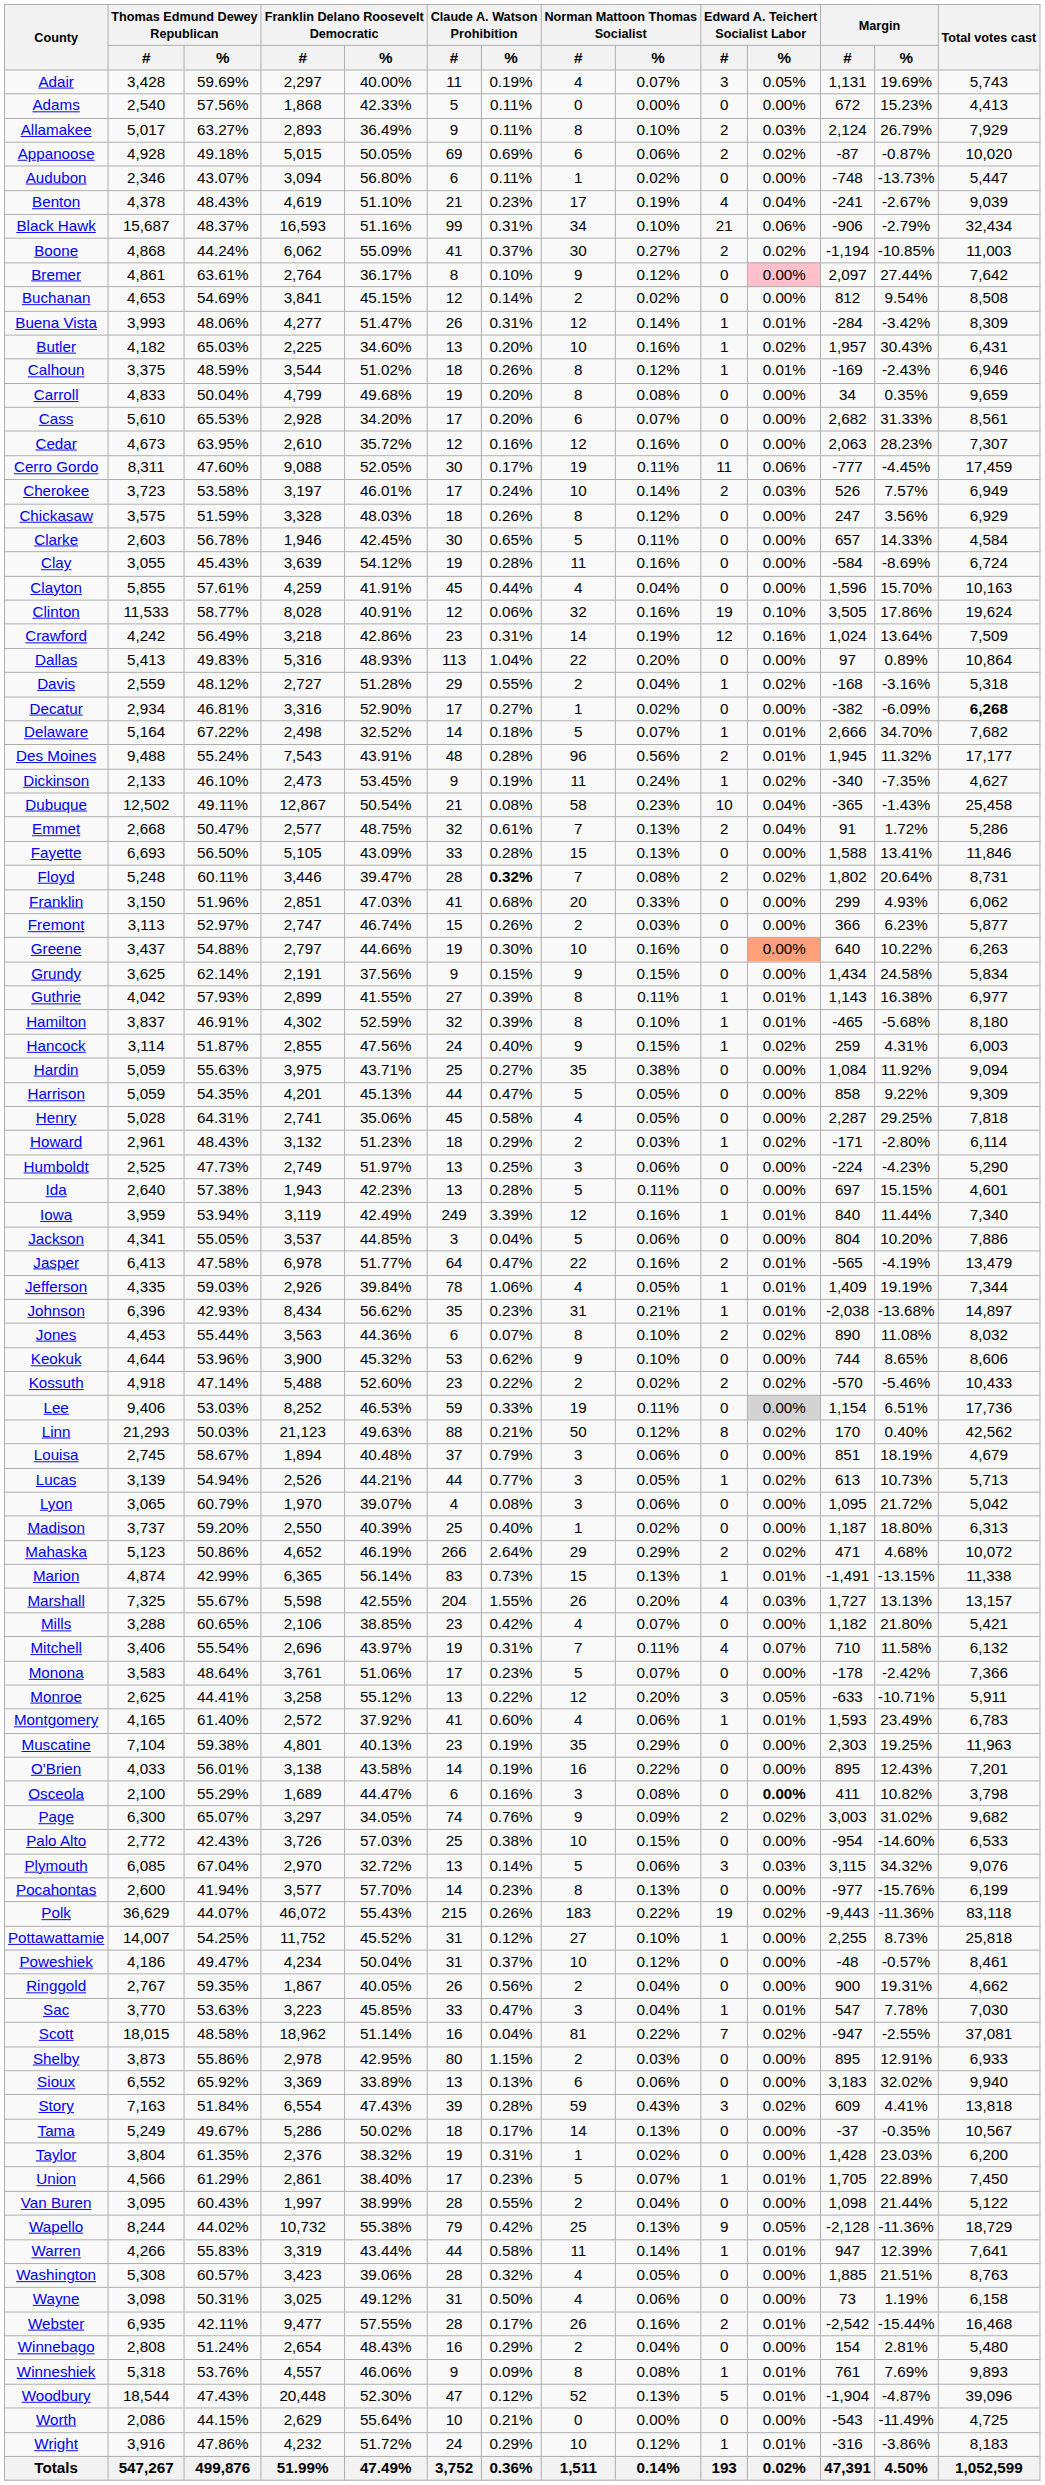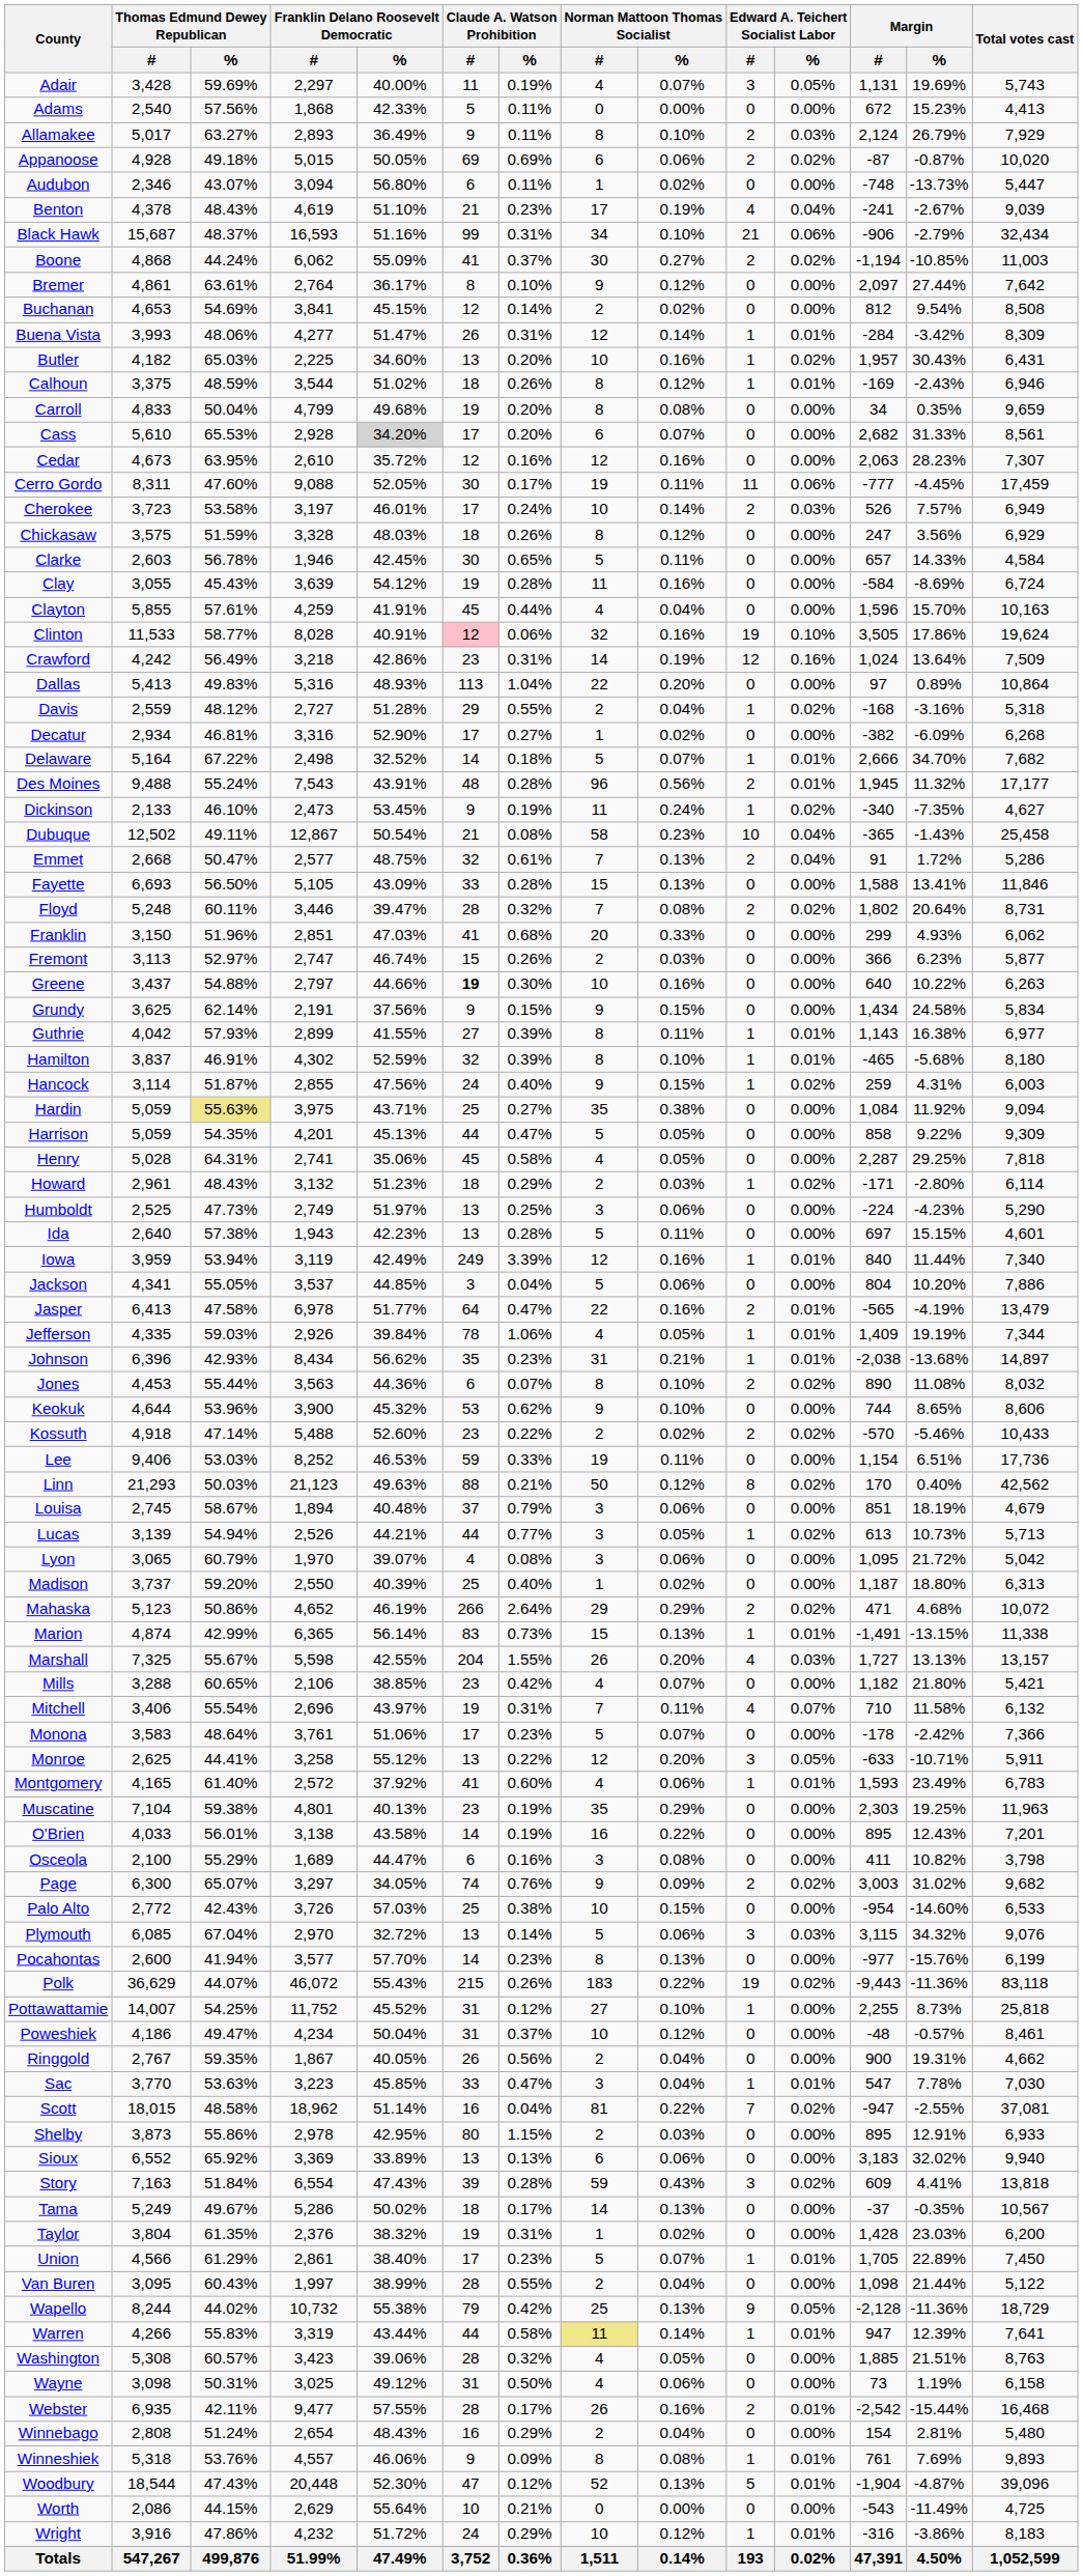Bremer | Edward A. Teichert Socialist Labor / %: pink background -> no background
Cass | Franklin Delano Roosevelt Democratic / %: no background -> lightgrey background
Clinton | Claude A. Watson Prohibition / #: no background -> pink background
Decatur | Total votes cast: bold -> normal
Floyd | Claude A. Watson Prohibition / %: bold -> normal
Greene | Claude A. Watson Prohibition / #: normal -> bold
Greene | Edward A. Teichert Socialist Labor / %: lightsalmon background -> no background
Hardin | Thomas Edmund Dewey Republican / %: no background -> khaki background
Lee | Edward A. Teichert Socialist Labor / %: lightgrey background -> no background
Osceola | Edward A. Teichert Socialist Labor / %: bold -> normal
Warren | Norman Mattoon Thomas Socialist / #: no background -> khaki background
